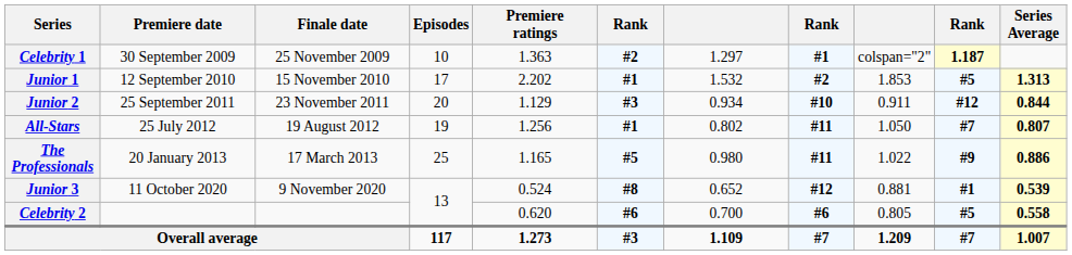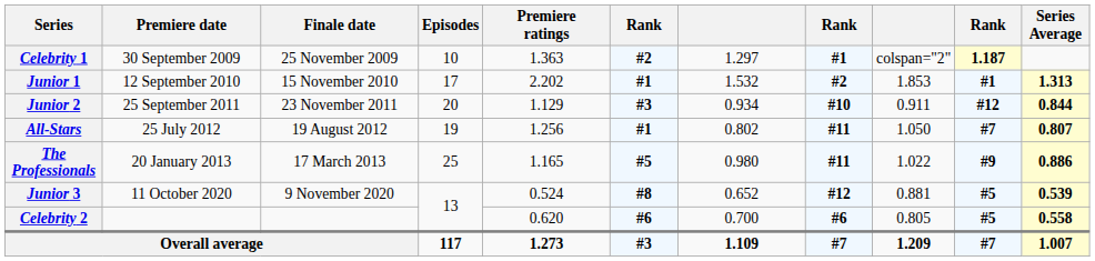Junior 1 | column 10: #5 -> #1
Junior 3 | column 10: #1 -> #5
